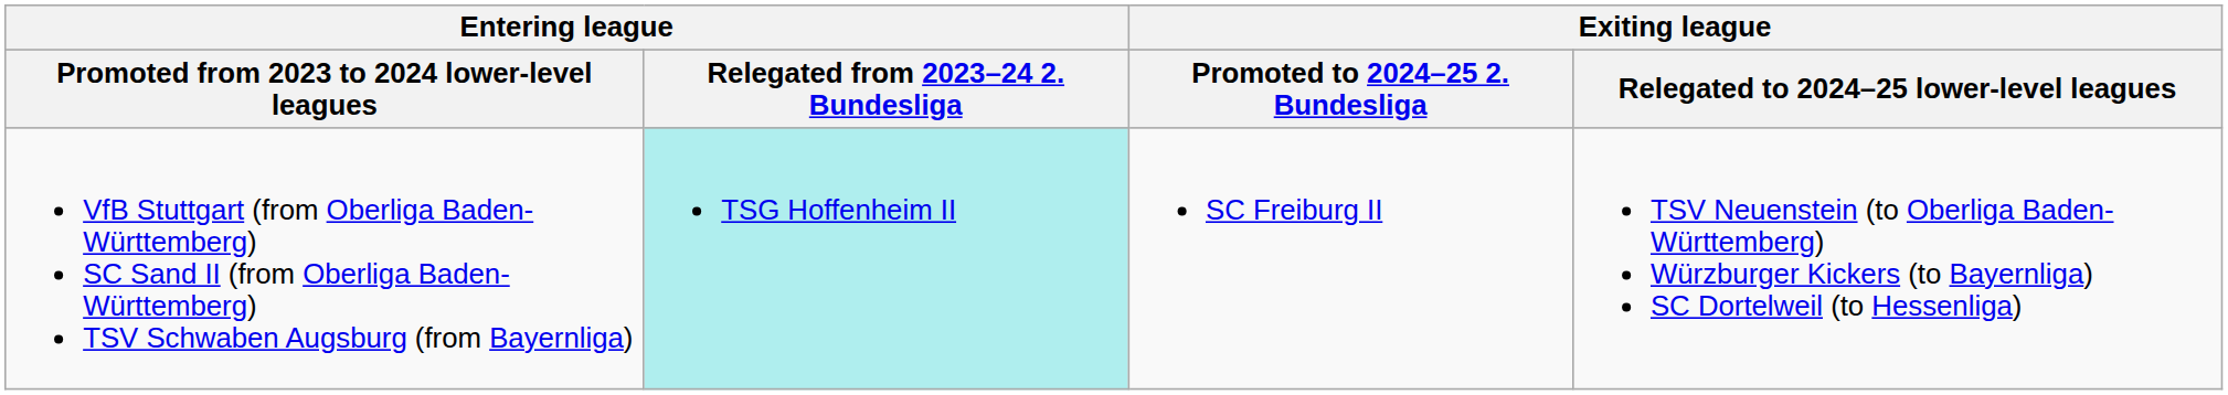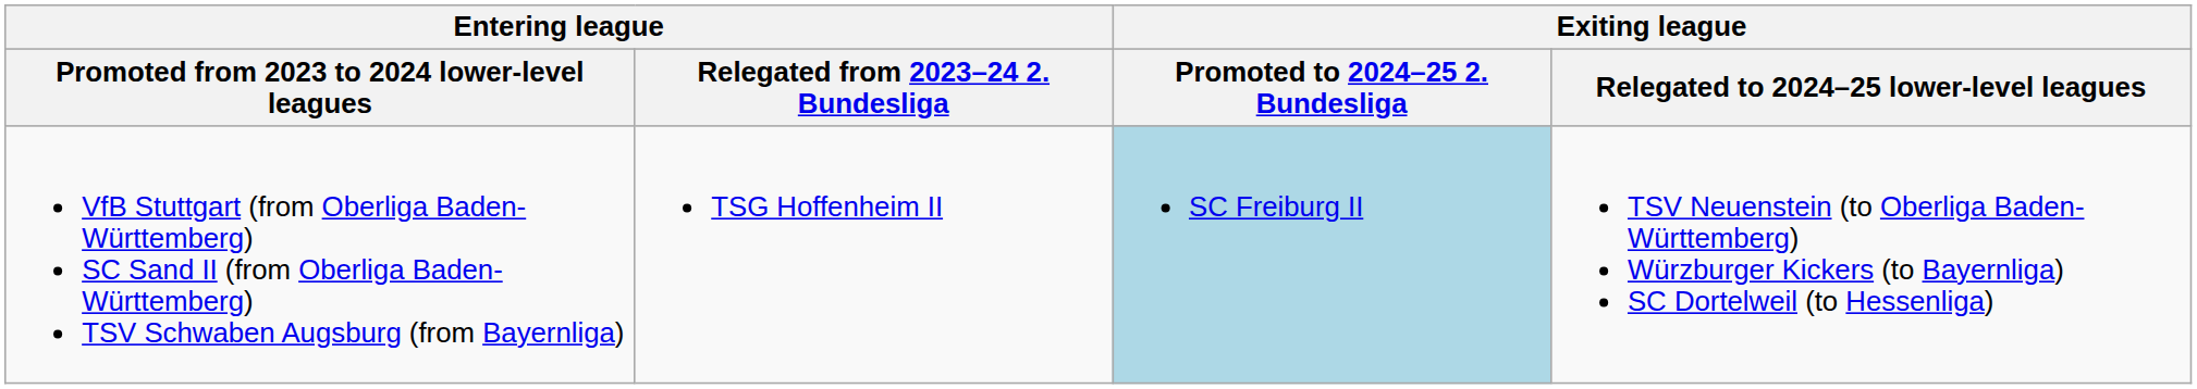row 3 | Entering league / Relegated from 2023–24 2. Bundesliga: paleturquoise background -> no background
row 3 | Exiting league / Promoted to 2024–25 2. Bundesliga: no background -> lightblue background
